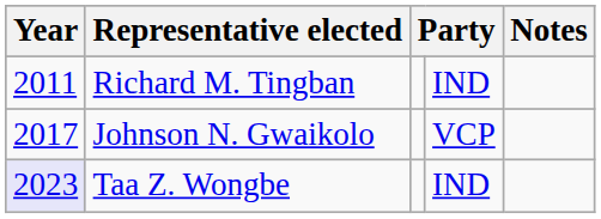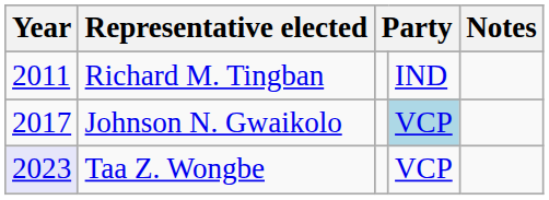Johnson N. Gwaikolo | column 4: no background -> lightblue background
Taa Z. Wongbe | column 4: IND -> VCP
